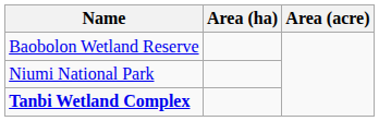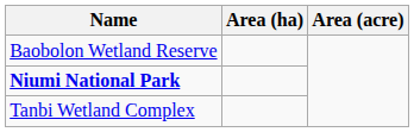Niumi National Park | Name: normal -> bold
Tanbi Wetland Complex | Name: bold -> normal
